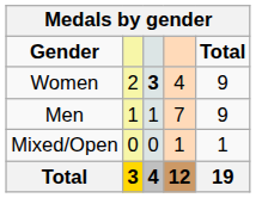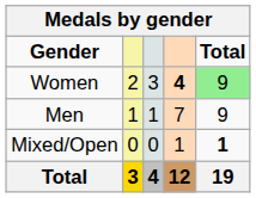Women | column 3: bold -> normal
Women | column 4: normal -> bold
Women | Total: no background -> lightgreen background
Mixed/Open | Total: normal -> bold
